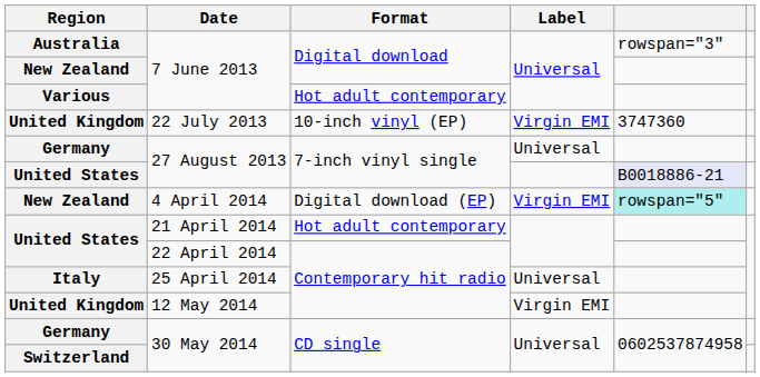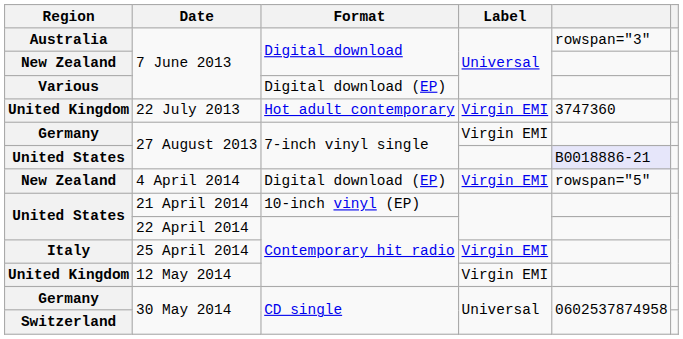Various / 7 June 2013 | Format: Hot adult contemporary -> Digital download (EP)
22 July 2013 | Format: 10-inch vinyl (EP) -> Hot adult contemporary
Germany / 27 August 2013 | Label: Universal -> Virgin EMI
4 April 2014 | column 5: paleturquoise background -> no background
21 April 2014 | Format: Hot adult contemporary -> 10-inch vinyl (EP)
25 April 2014 | Label: Universal -> Virgin EMI
